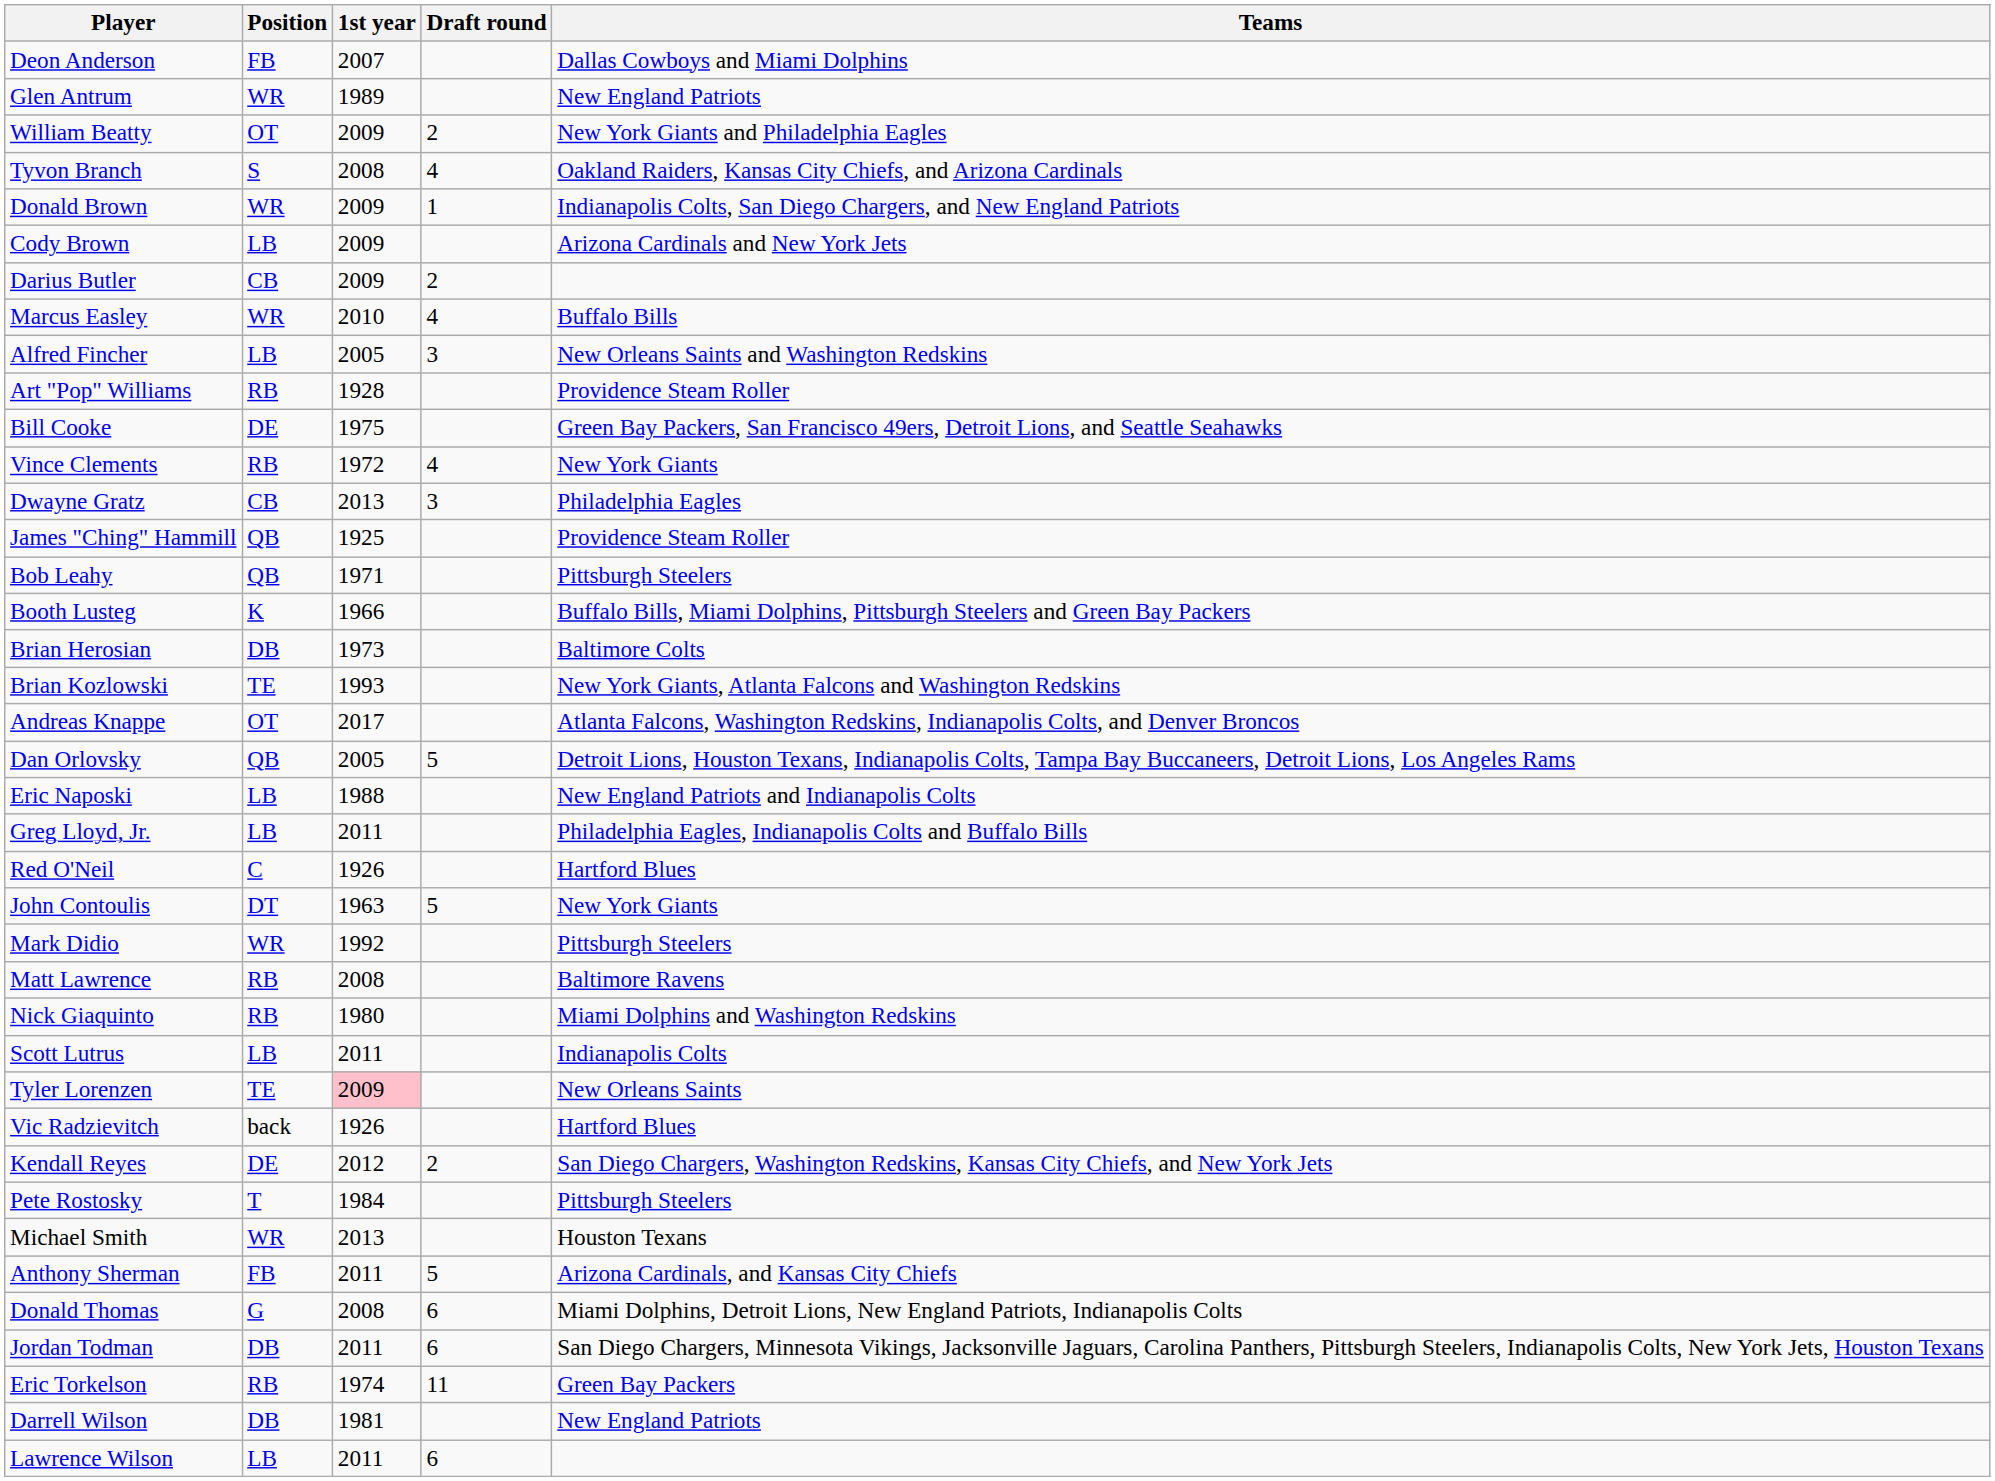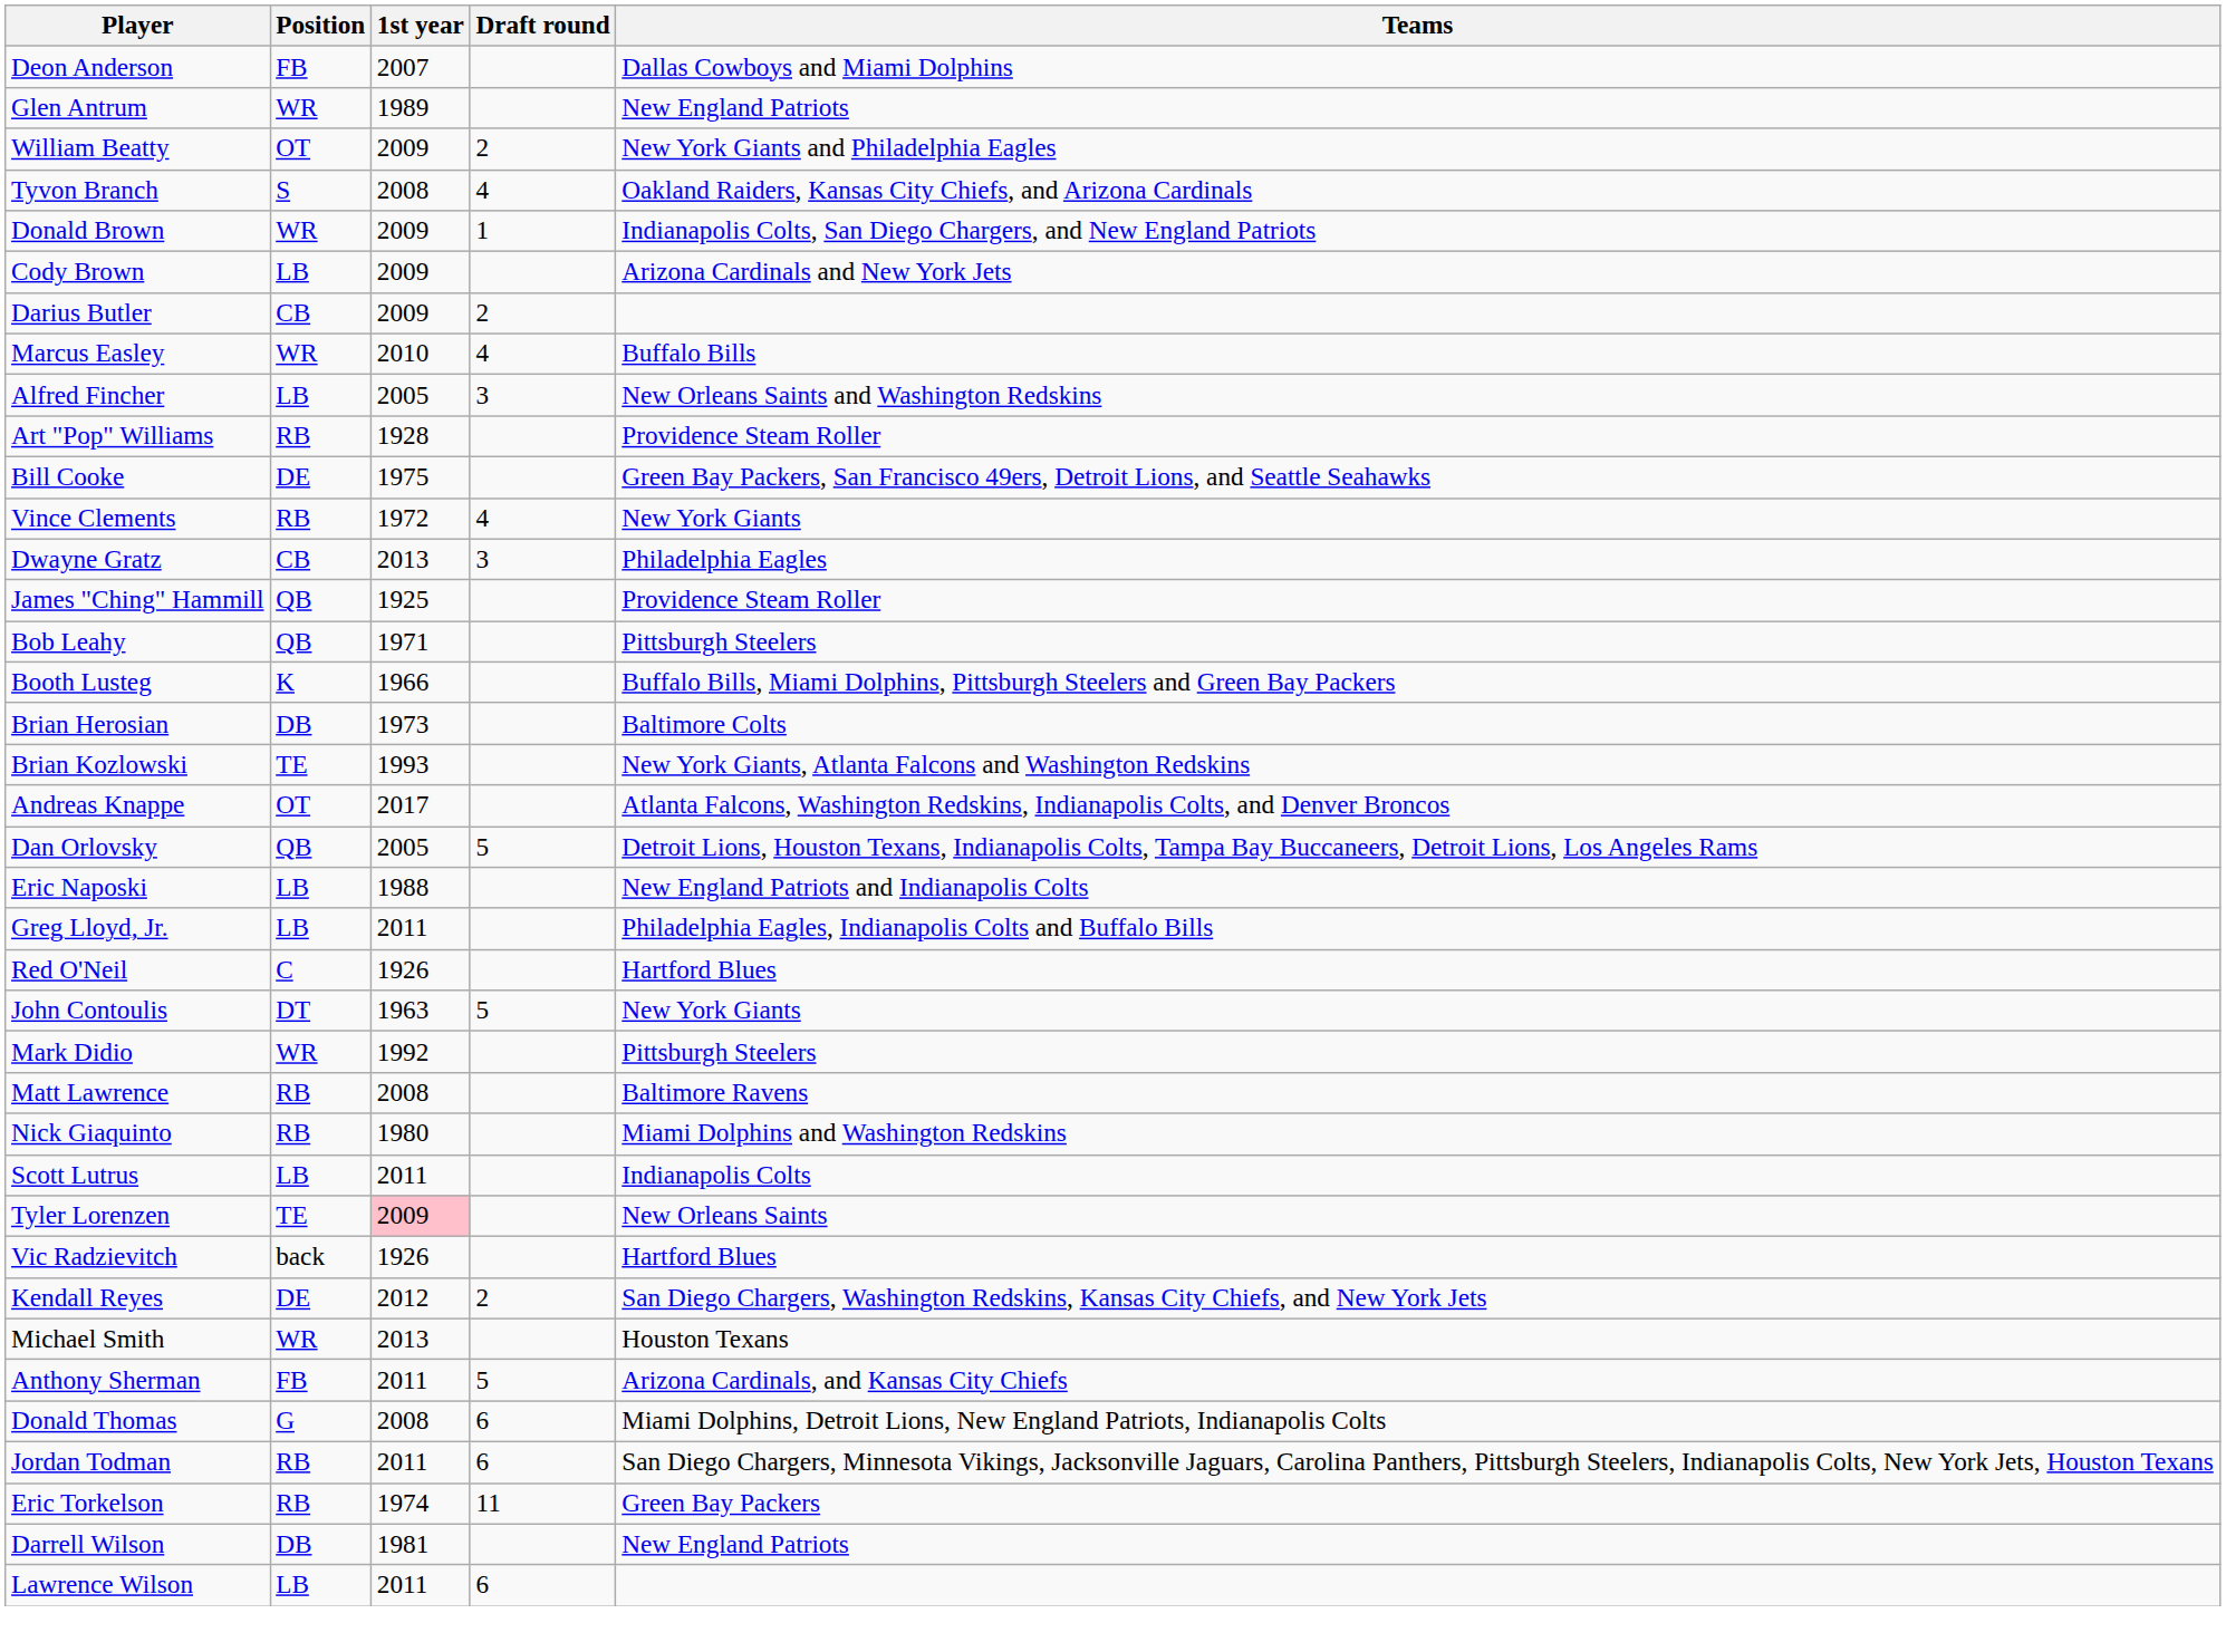- row: Pete Rostosky | T | 1984 | Pittsburgh Steelers
Jordan Todman | Position: DB -> RB
